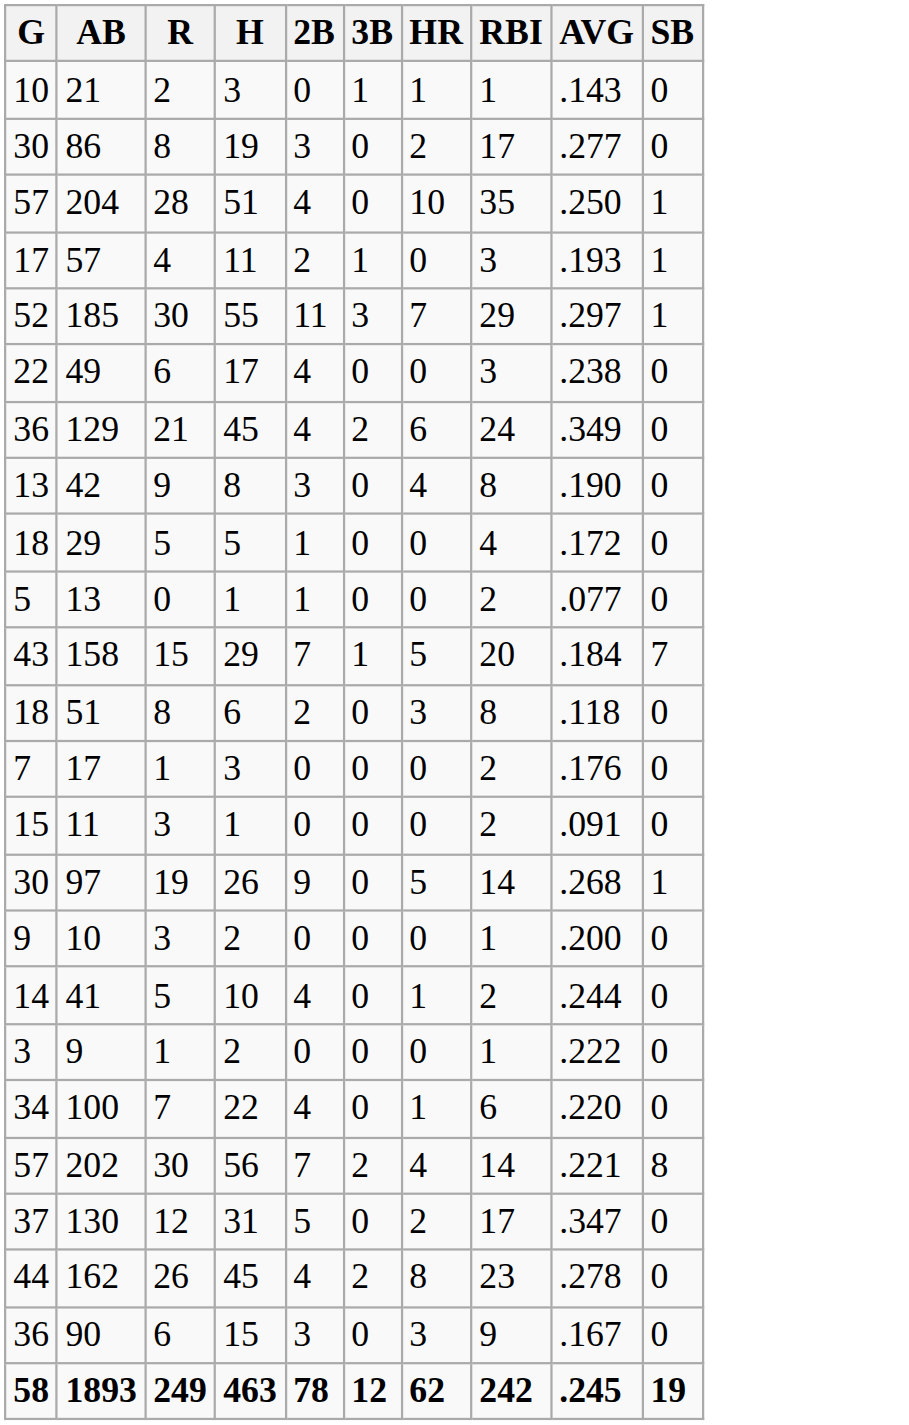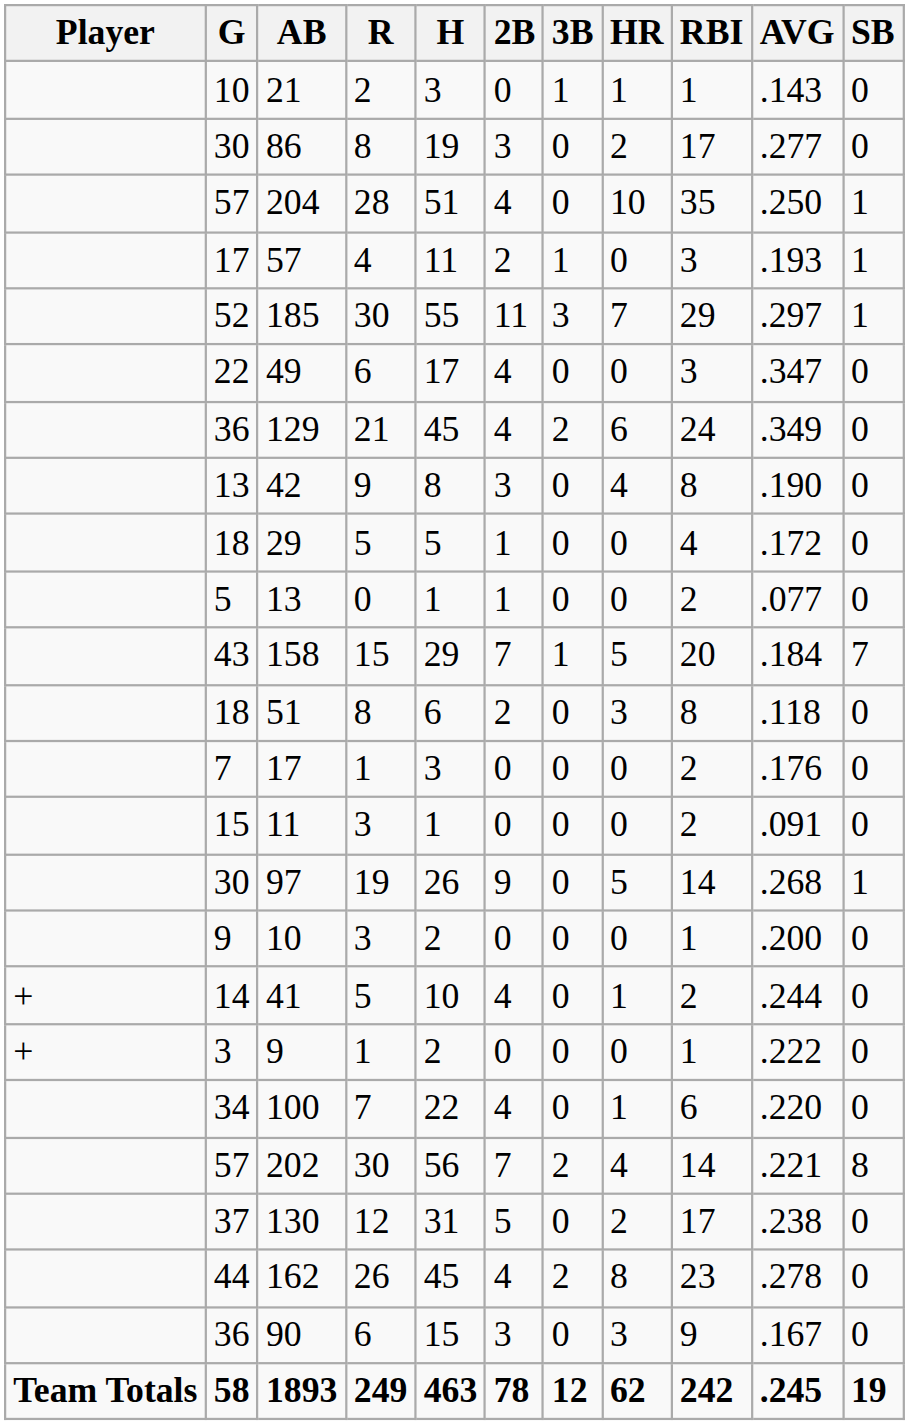+ column: Player | + | + | Team Totals
49 | AVG: .238 -> .347
130 | AVG: .347 -> .238
